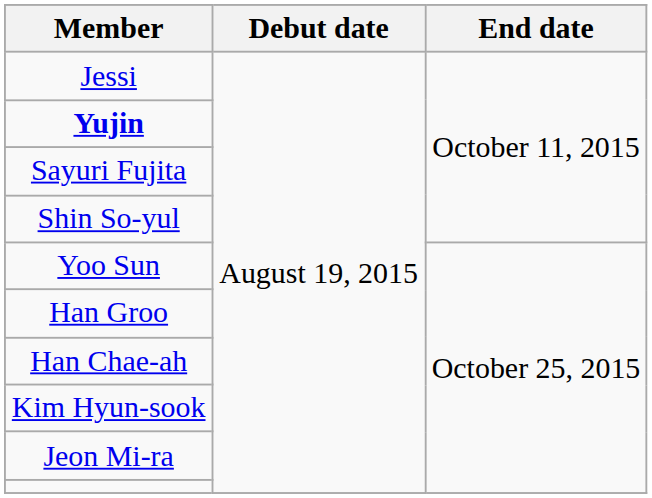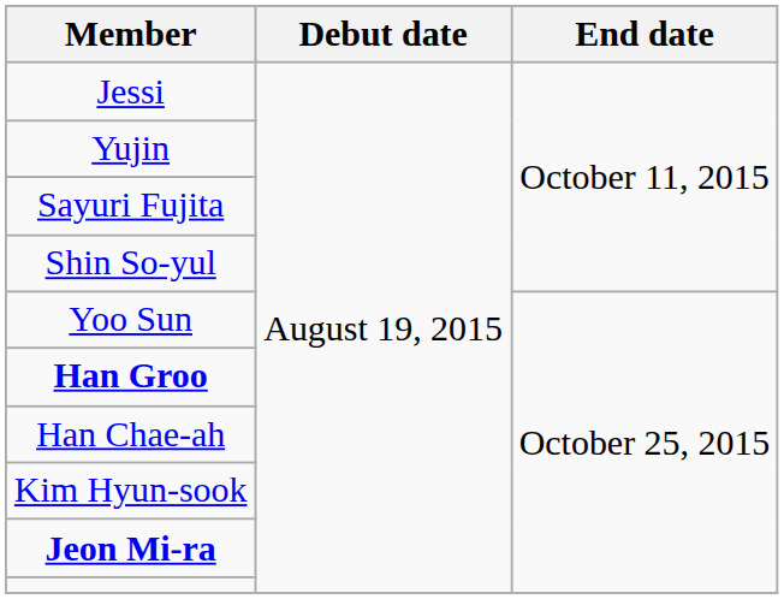Yujin | Member: bold -> normal
Han Groo | Member: normal -> bold
Jeon Mi-ra | Member: normal -> bold
